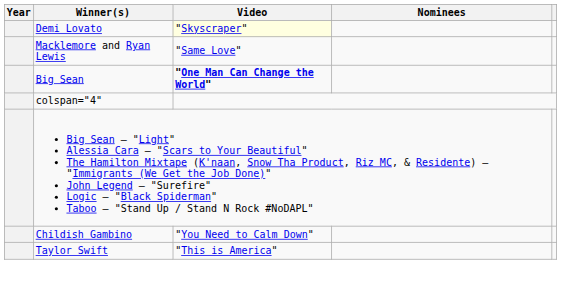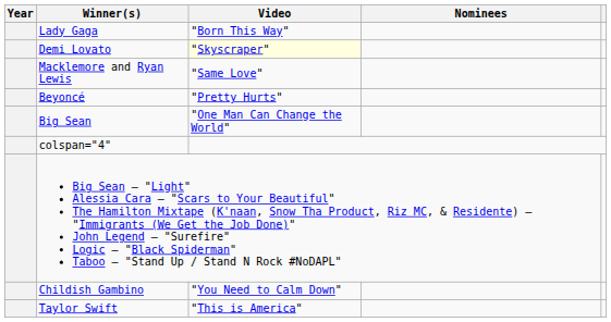+ row: Lady Gaga | "Born This Way"
+ row: Beyoncé | "Pretty Hurts"
Big Sean | Video: bold -> normal
